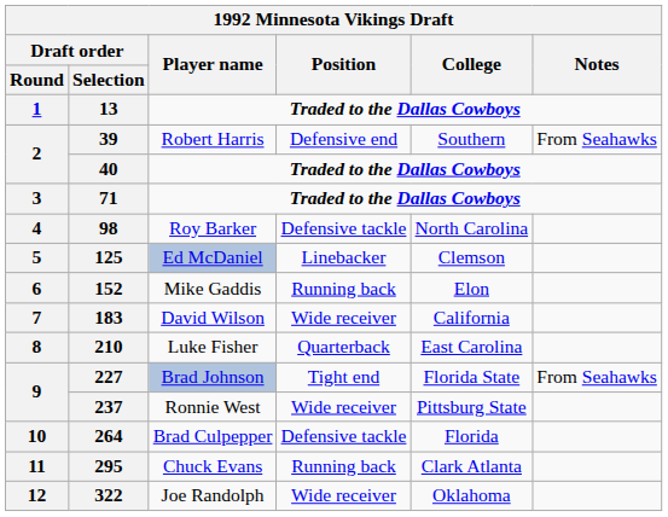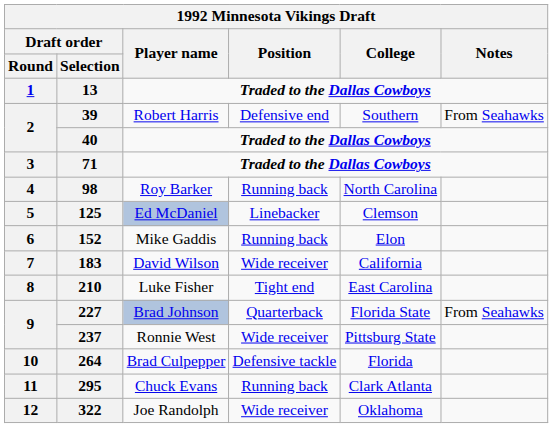98 | Position: Defensive tackle -> Running back
210 | Position: Quarterback -> Tight end
227 | Position: Tight end -> Quarterback
